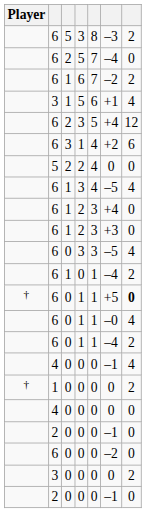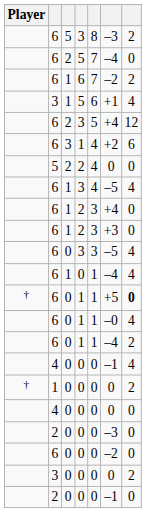row 13 | column 7: 2 -> 4
row 20 | column 6: –1 -> –3
